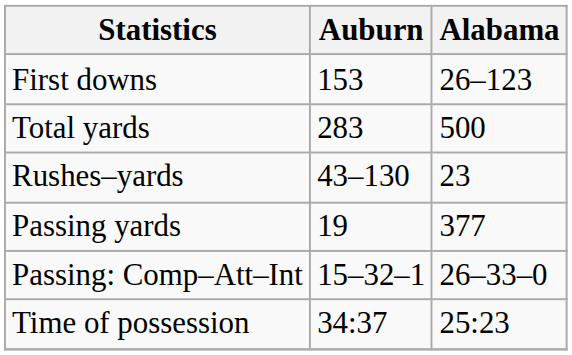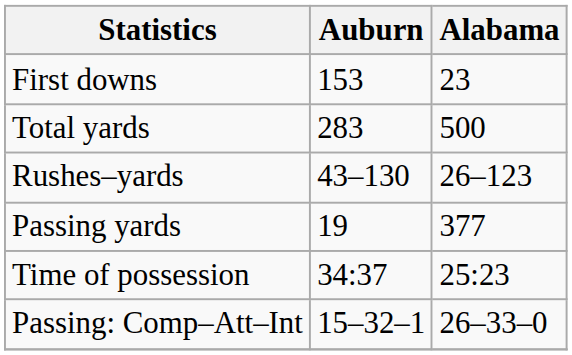First downs | Alabama: 26–123 -> 23
Rushes–yards | Alabama: 23 -> 26–123
rows swapped: Passing: Comp–Att–Int <-> Time of possession
